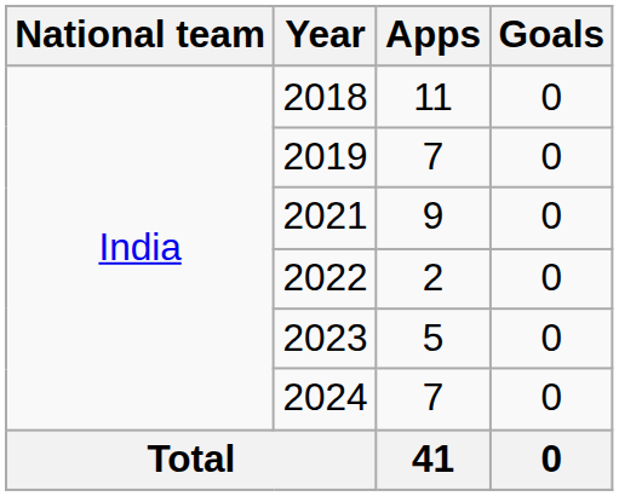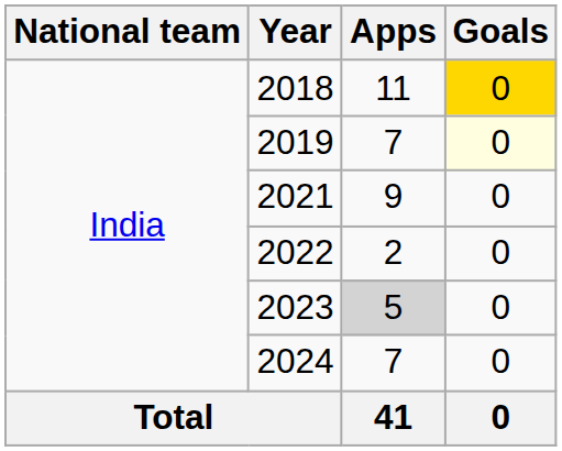2018 | Goals: no background -> gold background
2019 | Goals: no background -> lightyellow background
2023 | Apps: no background -> lightgrey background
